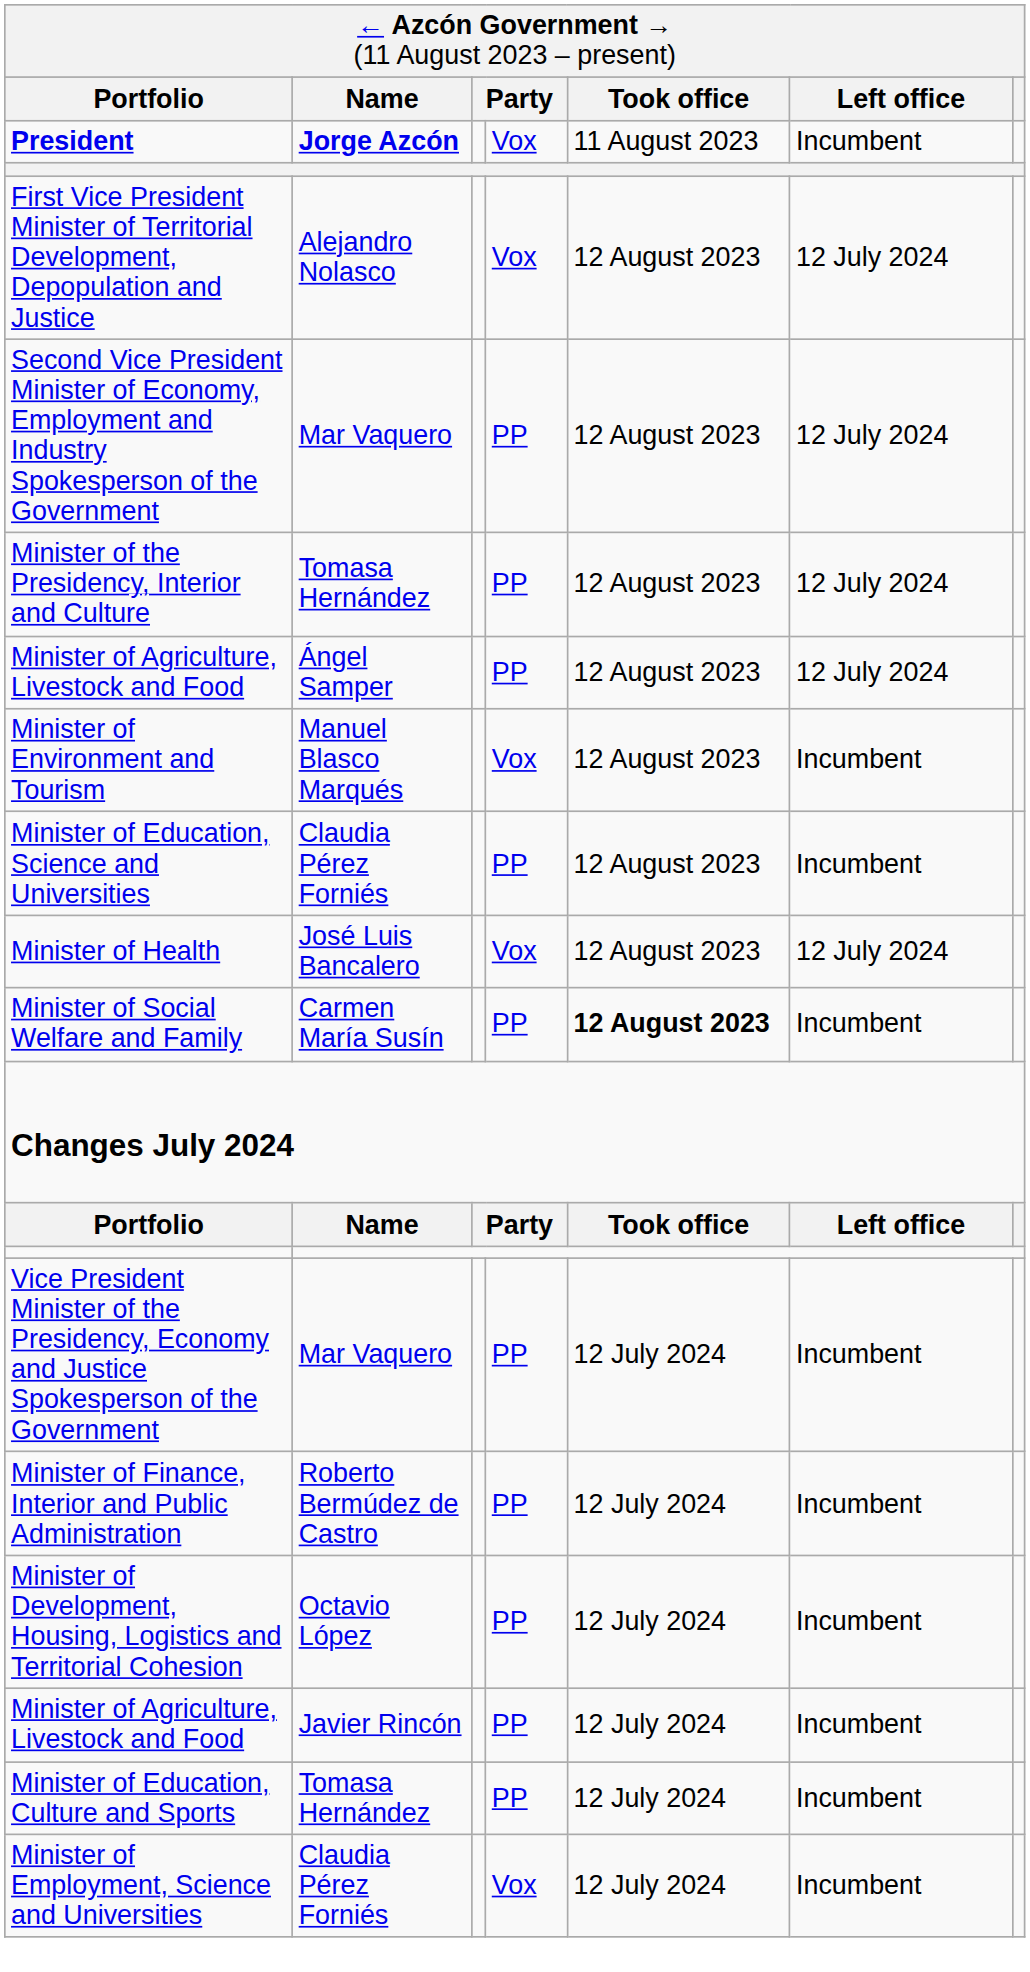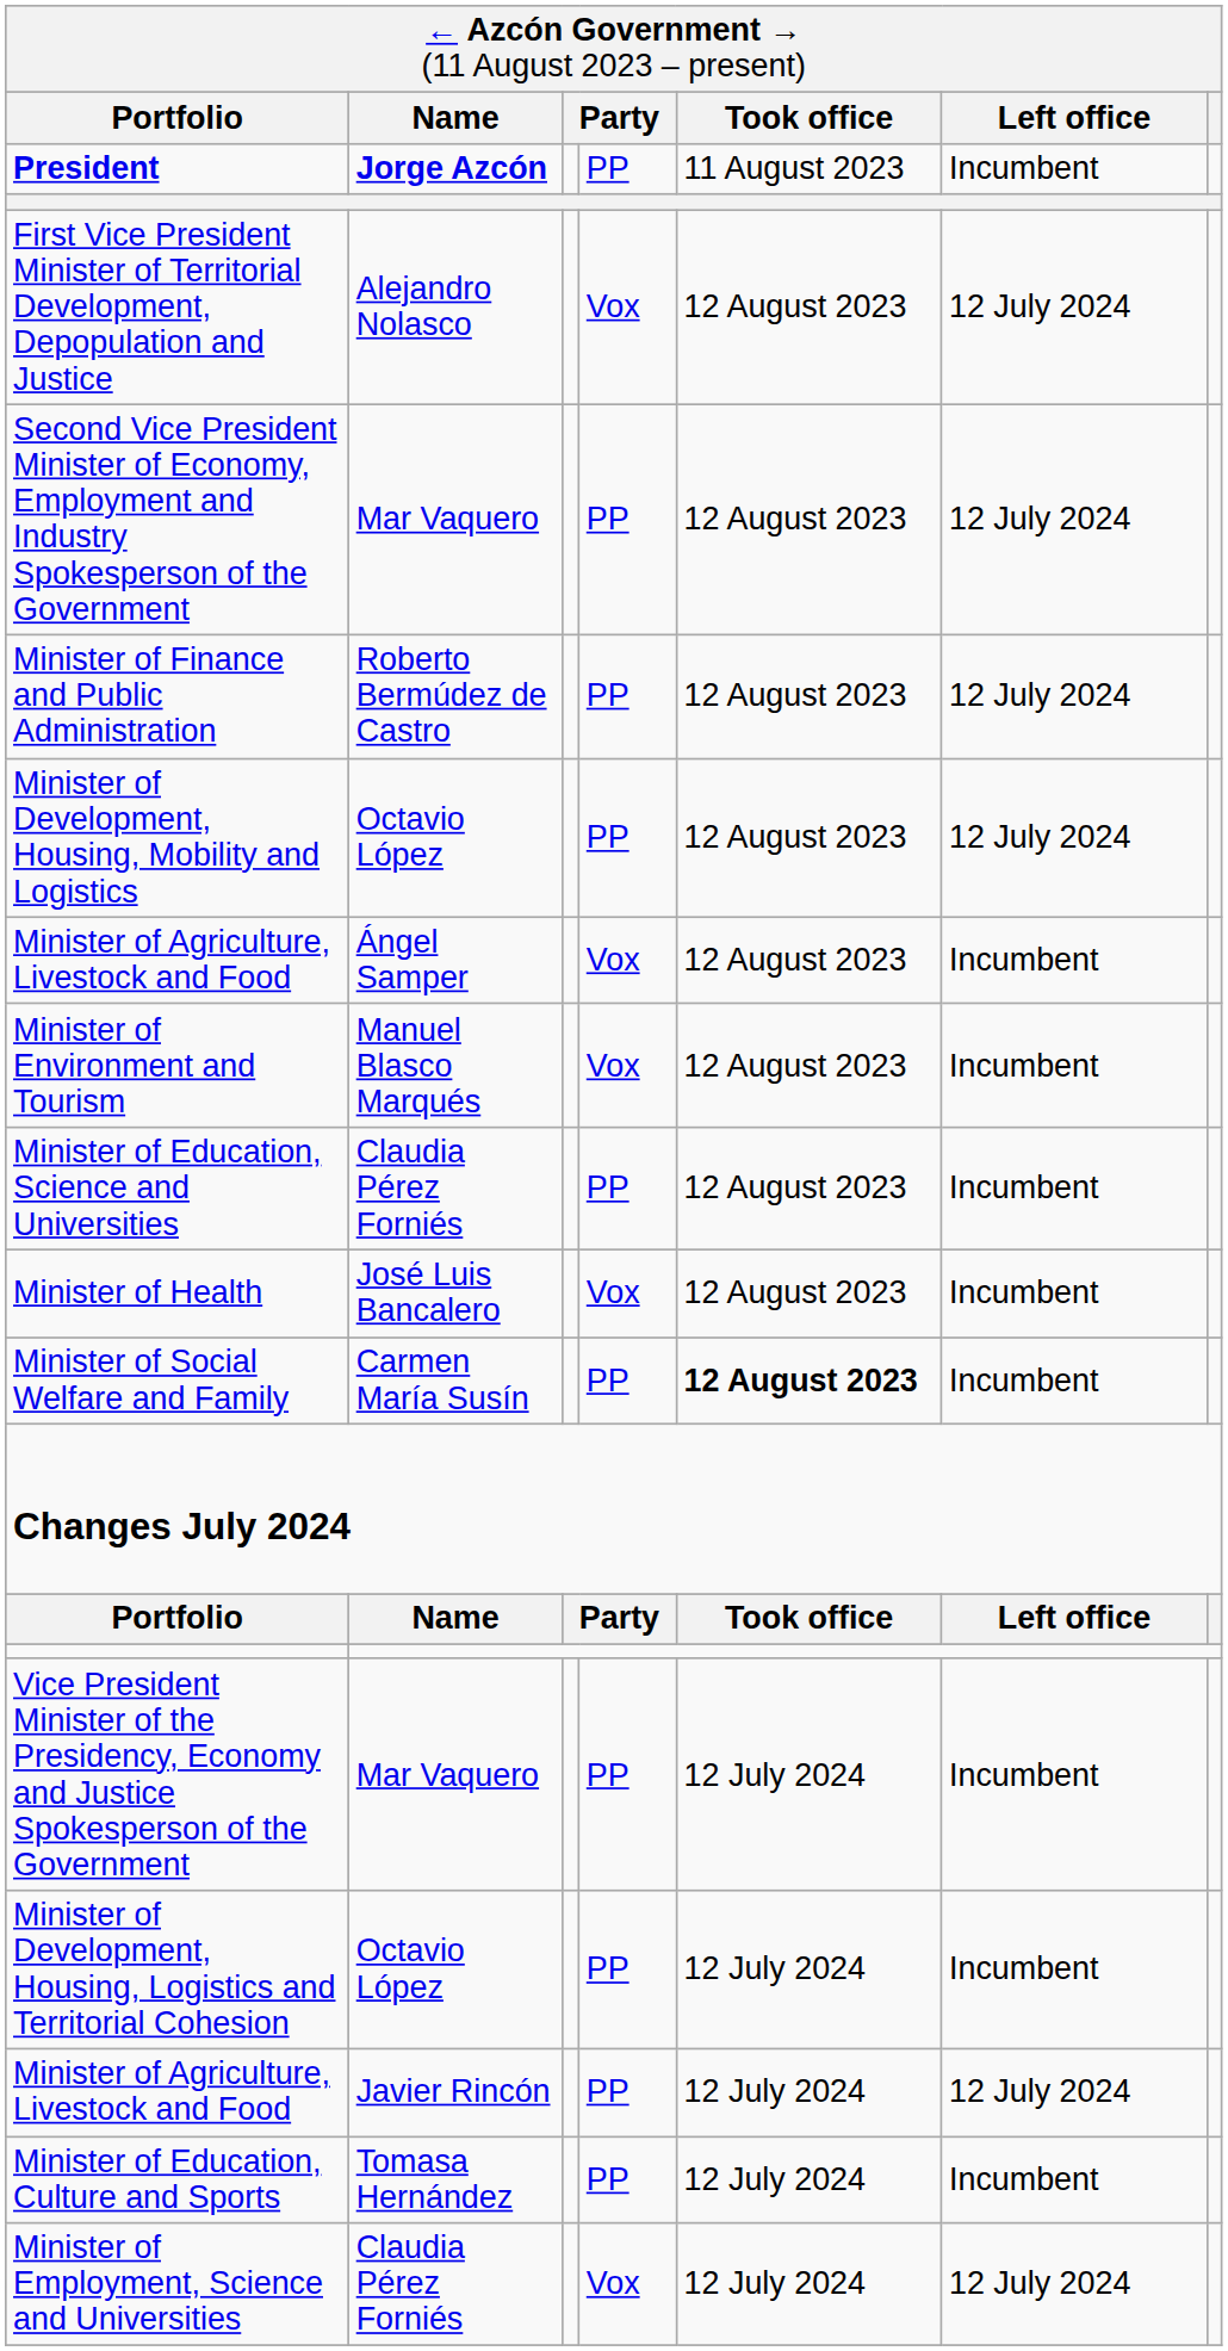President | column 4: Vox -> PP
- row: Minister of the Presidency, Interior and Culture | Tomasa Hernández | PP | 12 August 2023 | 12 July 2024
+ row: Minister of Finance and Public Administration | Roberto Bermúdez de Castro | PP | 12 August 2023 | 12 July 2024
+ row: Minister of Development, Housing, Mobility and Logistics | Octavio López | PP | 12 August 2023 | 12 July 2024
Minister of Agriculture, Livestock and Food / Ángel Samper | column 4: PP -> Vox
Minister of Agriculture, Livestock and Food / Ángel Samper | column 6: 12 July 2024 -> Incumbent
Minister of Health | column 6: 12 July 2024 -> Incumbent
- row: Minister of Finance, Interior and Public Administration | Roberto Bermúdez de Castro | PP | 12 July 2024 | Incumbent
Minister of Agriculture, Livestock and Food / Javier Rincón | column 6: Incumbent -> 12 July 2024
Minister of Employment, Science and Universities | column 6: Incumbent -> 12 July 2024
